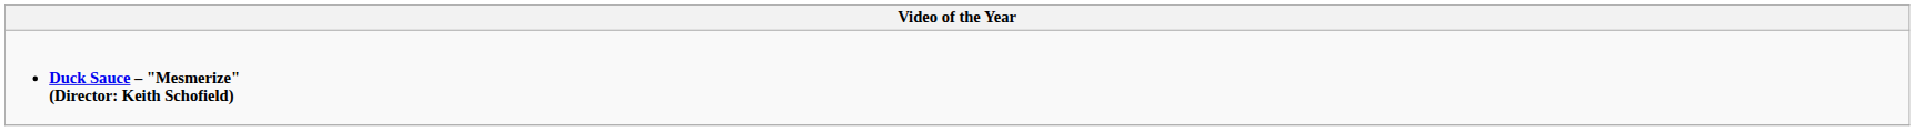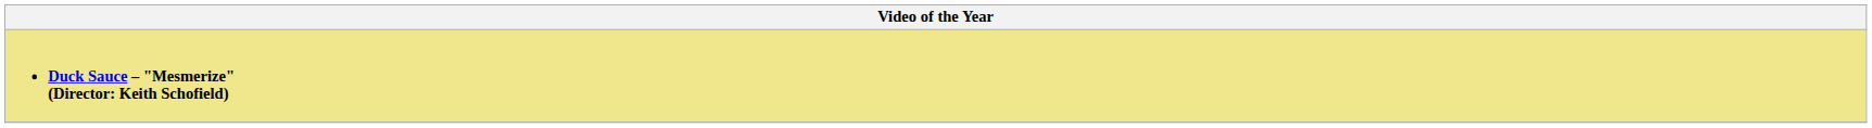row 2 | column 1: no background -> khaki background
